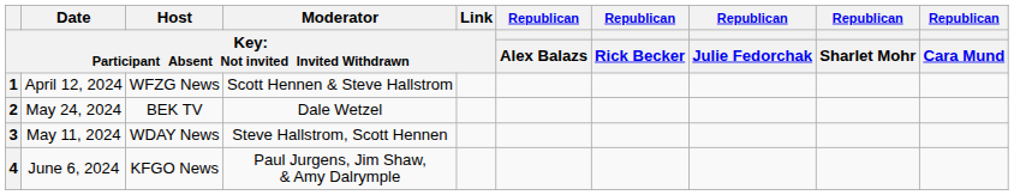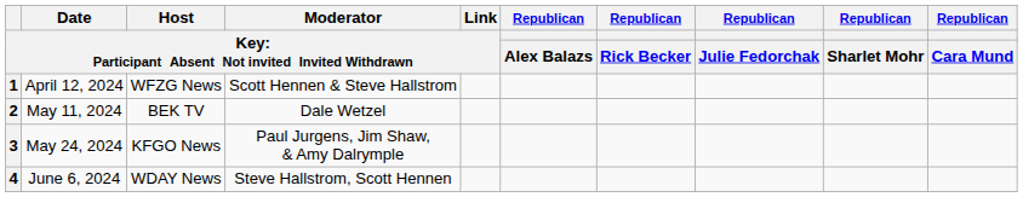2 | column 2: May 24, 2024 -> May 11, 2024
3 | column 2: May 11, 2024 -> May 24, 2024
3 | column 3: WDAY News -> KFGO News
3 | column 4: Steve Hallstrom, Scott Hennen -> Paul Jurgens, Jim Shaw, & Amy Dalrymple
4 | column 3: KFGO News -> WDAY News
4 | column 4: Paul Jurgens, Jim Shaw, & Amy Dalrymple -> Steve Hallstrom, Scott Hennen
